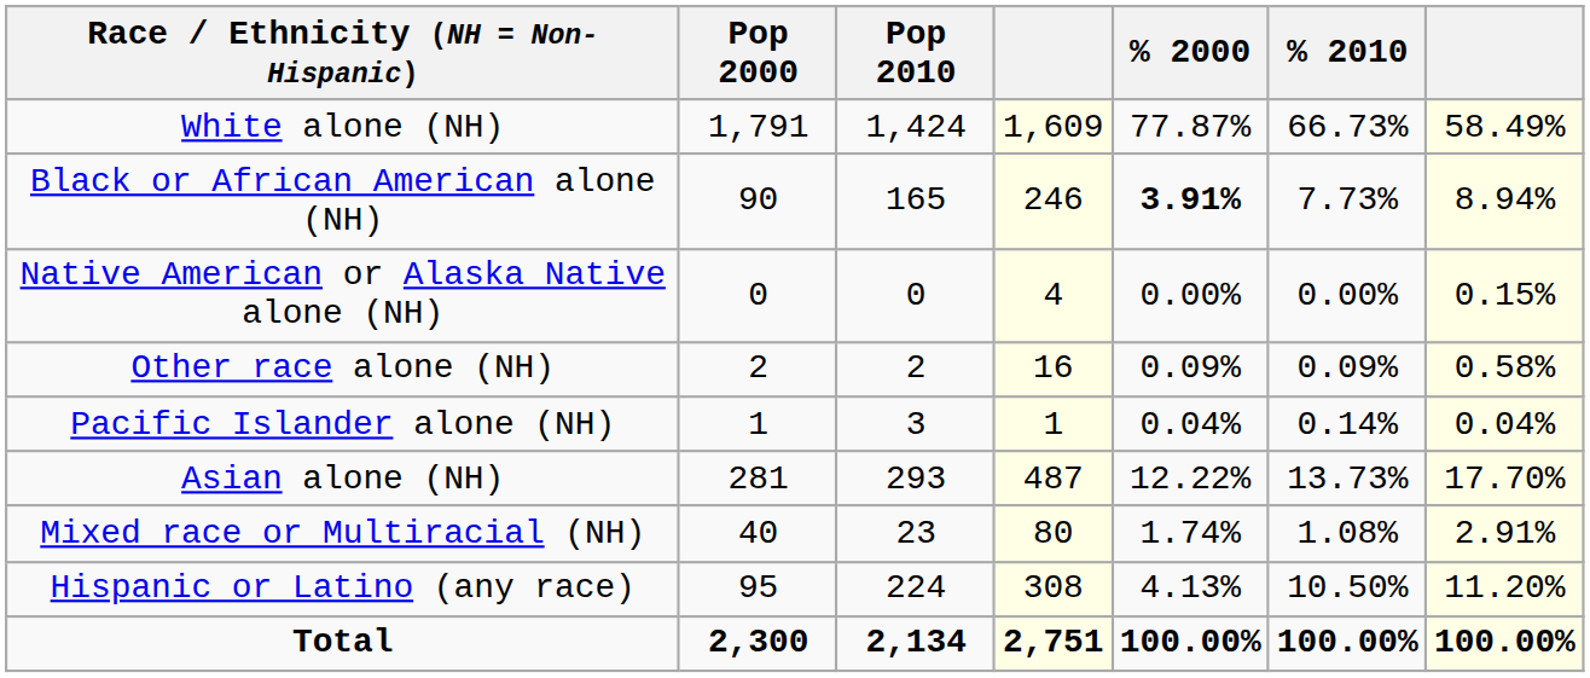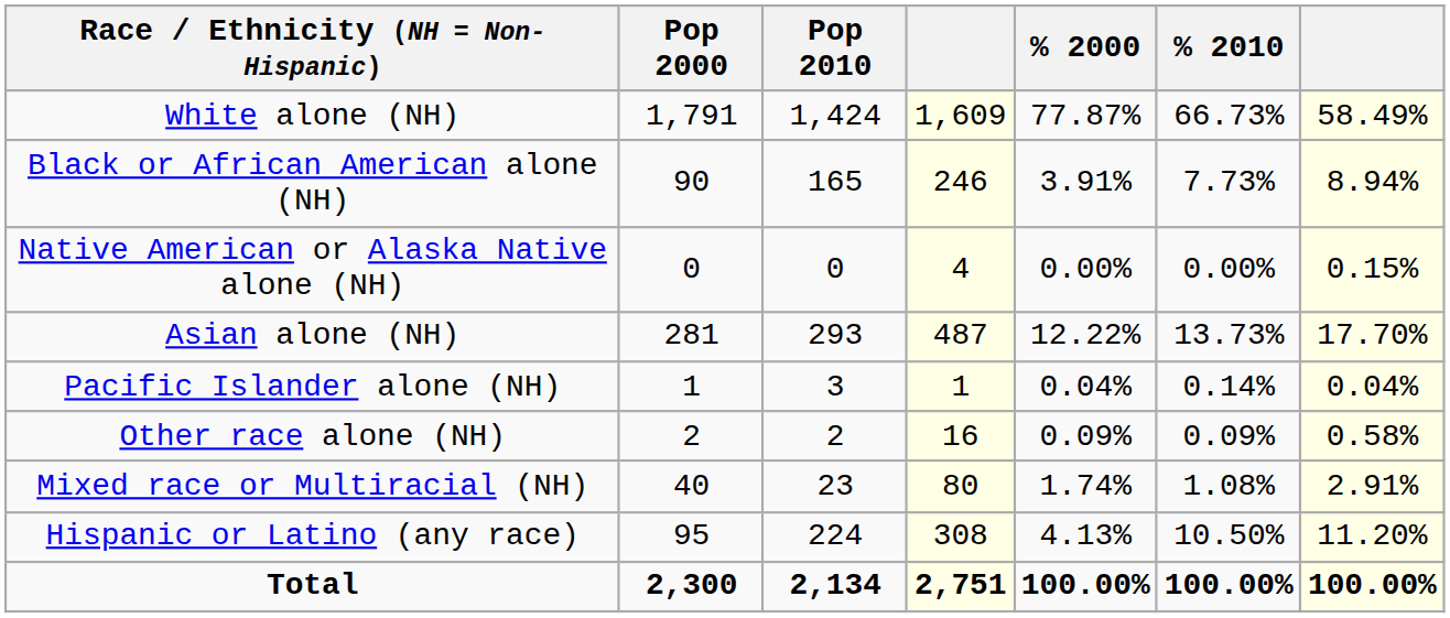Black or African American alone (NH) | % 2000: bold -> normal
rows swapped: Asian alone (NH) <-> Other race alone (NH)
